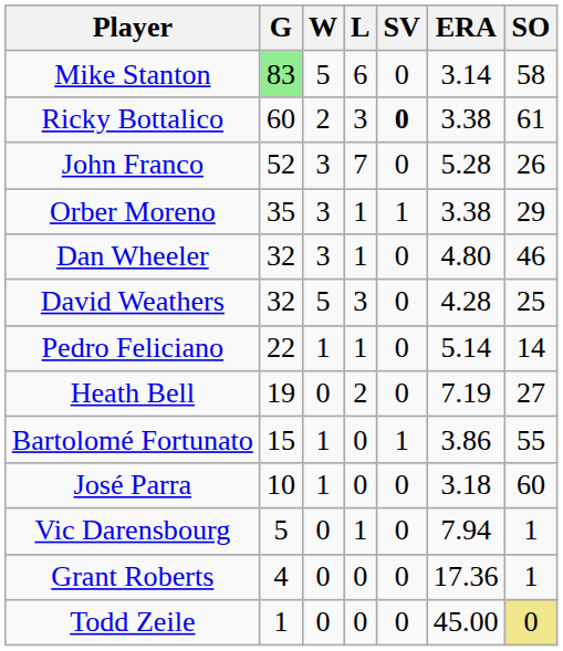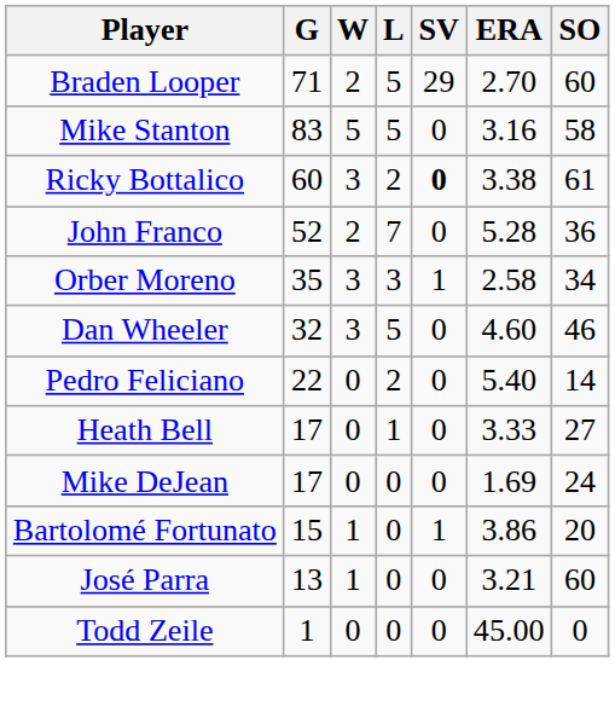+ row: Braden Looper | 71 | 2 | 5 | 29 | 2.70 | 60
Mike Stanton | G: lightgreen background -> no background
Mike Stanton | L: 6 -> 5
Mike Stanton | ERA: 3.14 -> 3.16
Ricky Bottalico | W: 2 -> 3
Ricky Bottalico | L: 3 -> 2
John Franco | W: 3 -> 2
John Franco | SO: 26 -> 36
Orber Moreno | L: 1 -> 3
Orber Moreno | ERA: 3.38 -> 2.58
Orber Moreno | SO: 29 -> 34
Dan Wheeler | L: 1 -> 5
Dan Wheeler | ERA: 4.80 -> 4.60
- row: David Weathers | 32 | 5 | 3 | 0 | 4.28 | 25
Pedro Feliciano | W: 1 -> 0
Pedro Feliciano | L: 1 -> 2
Pedro Feliciano | ERA: 5.14 -> 5.40
Heath Bell | G: 19 -> 17
Heath Bell | L: 2 -> 1
Heath Bell | ERA: 7.19 -> 3.33
+ row: Mike DeJean | 17 | 0 | 0 | 0 | 1.69 | 24
Bartolomé Fortunato | SO: 55 -> 20
José Parra | G: 10 -> 13
José Parra | ERA: 3.18 -> 3.21
- row: Vic Darensbourg | 5 | 0 | 1 | 0 | 7.94 | 1
- row: Grant Roberts | 4 | 0 | 0 | 0 | 17.36 | 1
Todd Zeile | SO: khaki background -> no background
